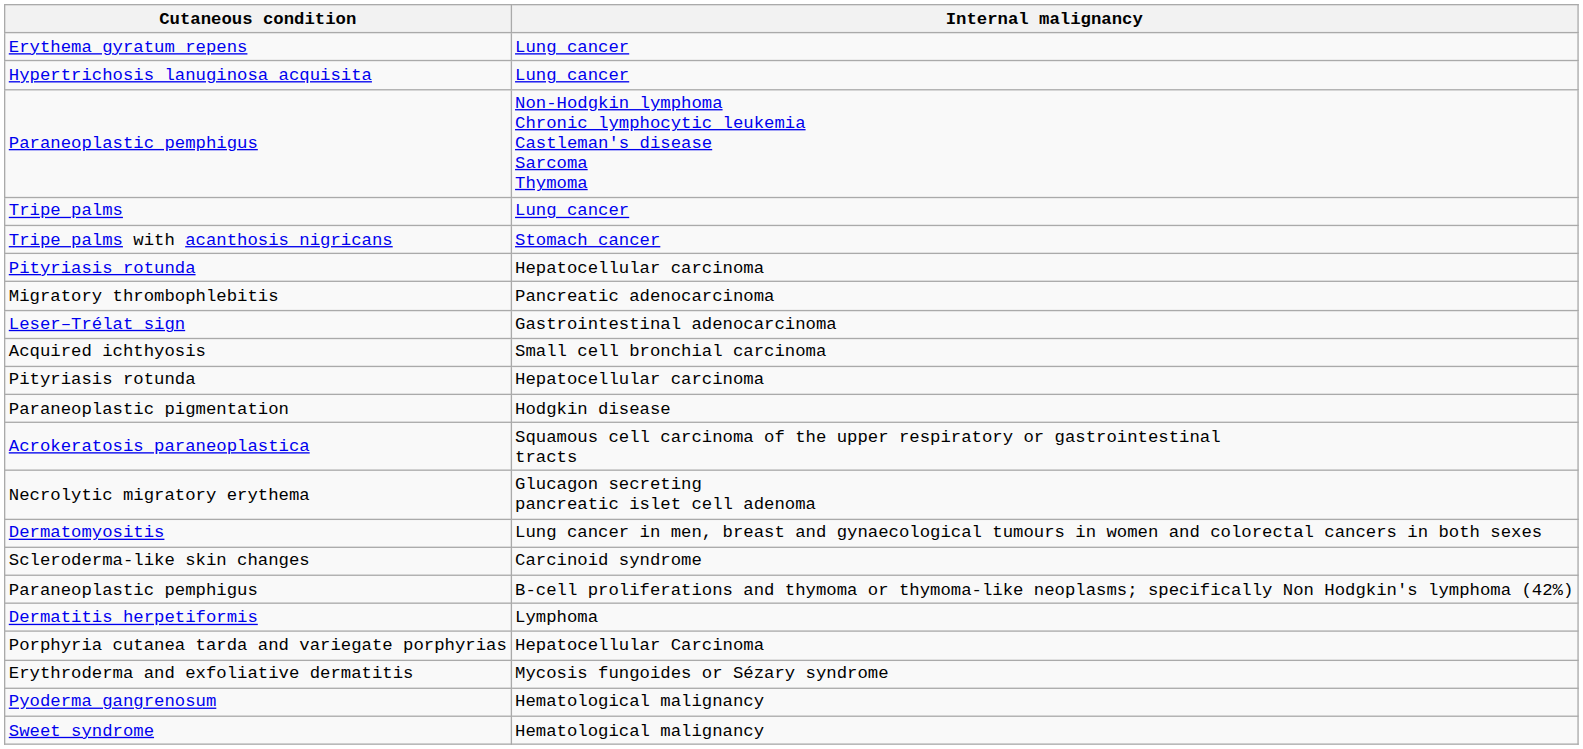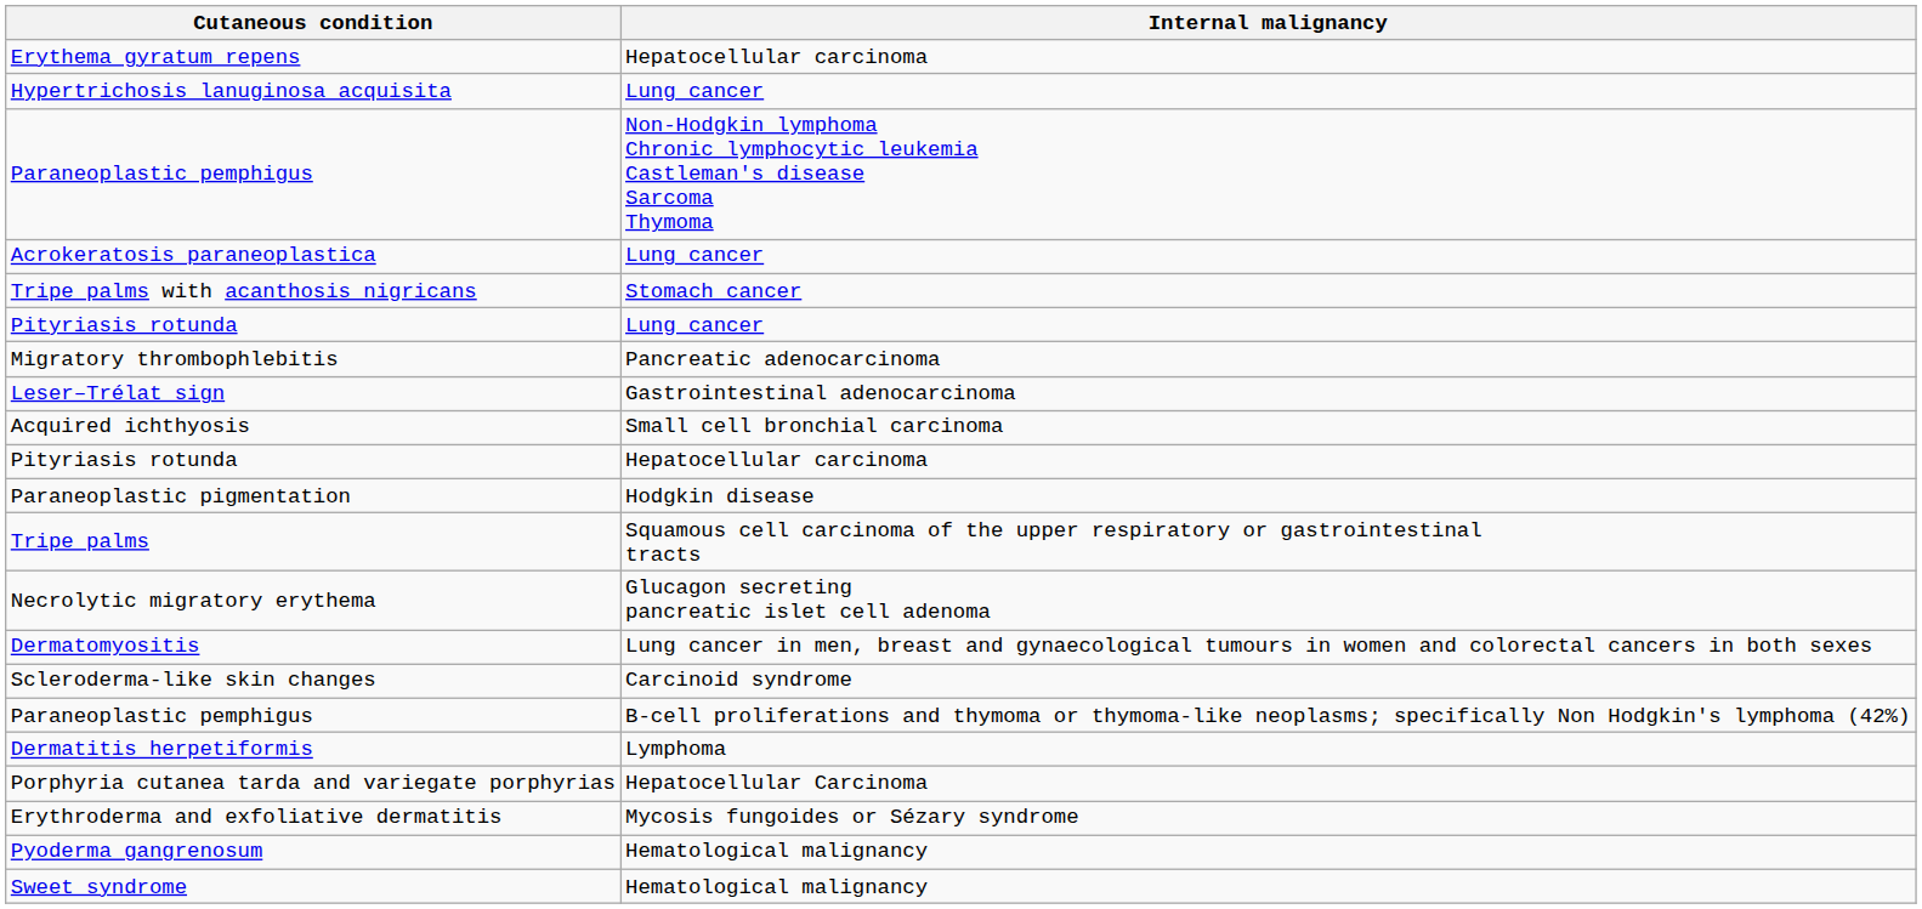row 2 | Internal malignancy: Lung cancer -> Hepatocellular carcinoma
row 5 | Cutaneous condition: Tripe palms -> Acrokeratosis paraneoplastica
row 7 | Internal malignancy: Hepatocellular carcinoma -> Lung cancer
row 13 | Cutaneous condition: Acrokeratosis paraneoplastica -> Tripe palms
